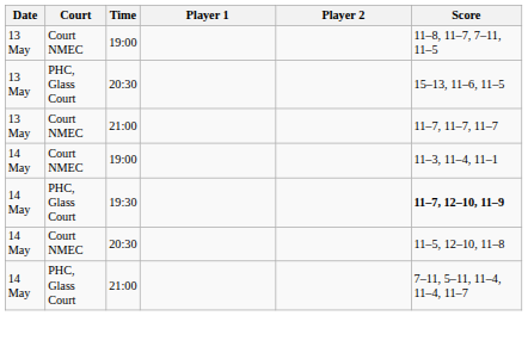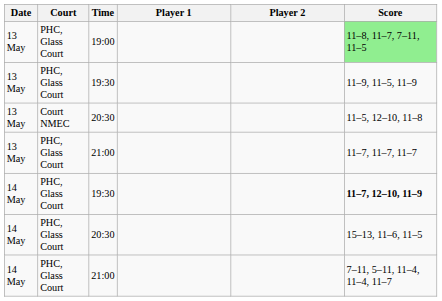13 May / 19:00 | Court: Court NMEC -> PHC, Glass Court
13 May / 19:00 | Score: no background -> lightgreen background
+ row: 13 May | PHC, Glass Court | 19:30 | 11–9, 11–5, 11–9
13 May / 20:30 | Court: PHC, Glass Court -> Court NMEC
13 May / 20:30 | Score: 15–13, 11–6, 11–5 -> 11–5, 12–10, 11–8
13 May / 21:00 | Court: Court NMEC -> PHC, Glass Court
- row: 14 May | Court NMEC | 19:00 | 11–3, 11–4, 11–1
14 May / 20:30 | Court: Court NMEC -> PHC, Glass Court
14 May / 20:30 | Score: 11–5, 12–10, 11–8 -> 15–13, 11–6, 11–5
